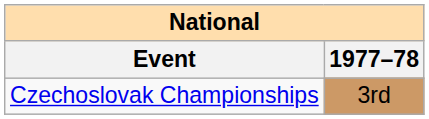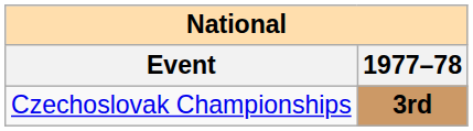Czechoslovak Championships | 1977–78: normal -> bold
